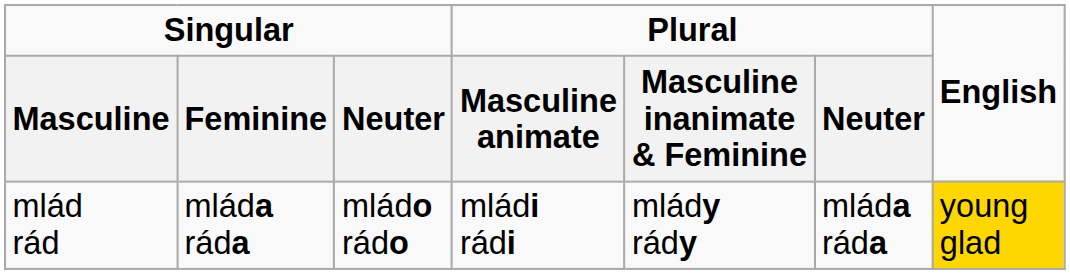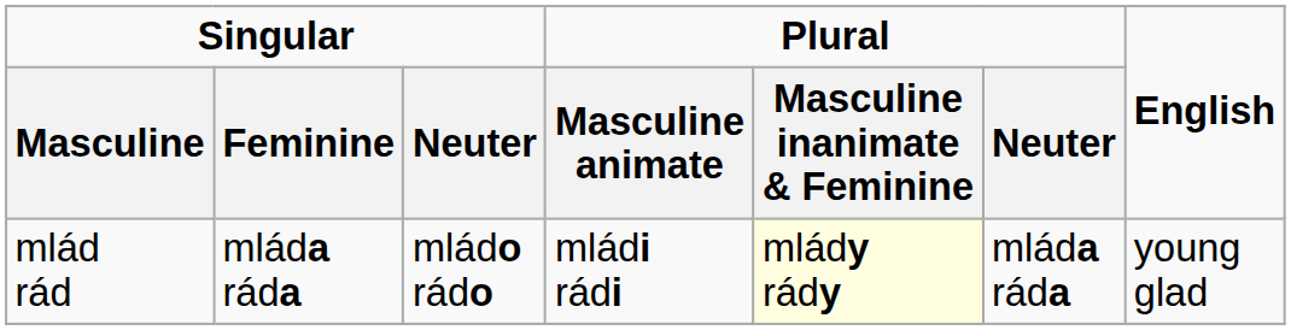mlád rád | Plural / Masculine inanimate & Feminine: no background -> lightyellow background
mlád rád | English: gold background -> no background
